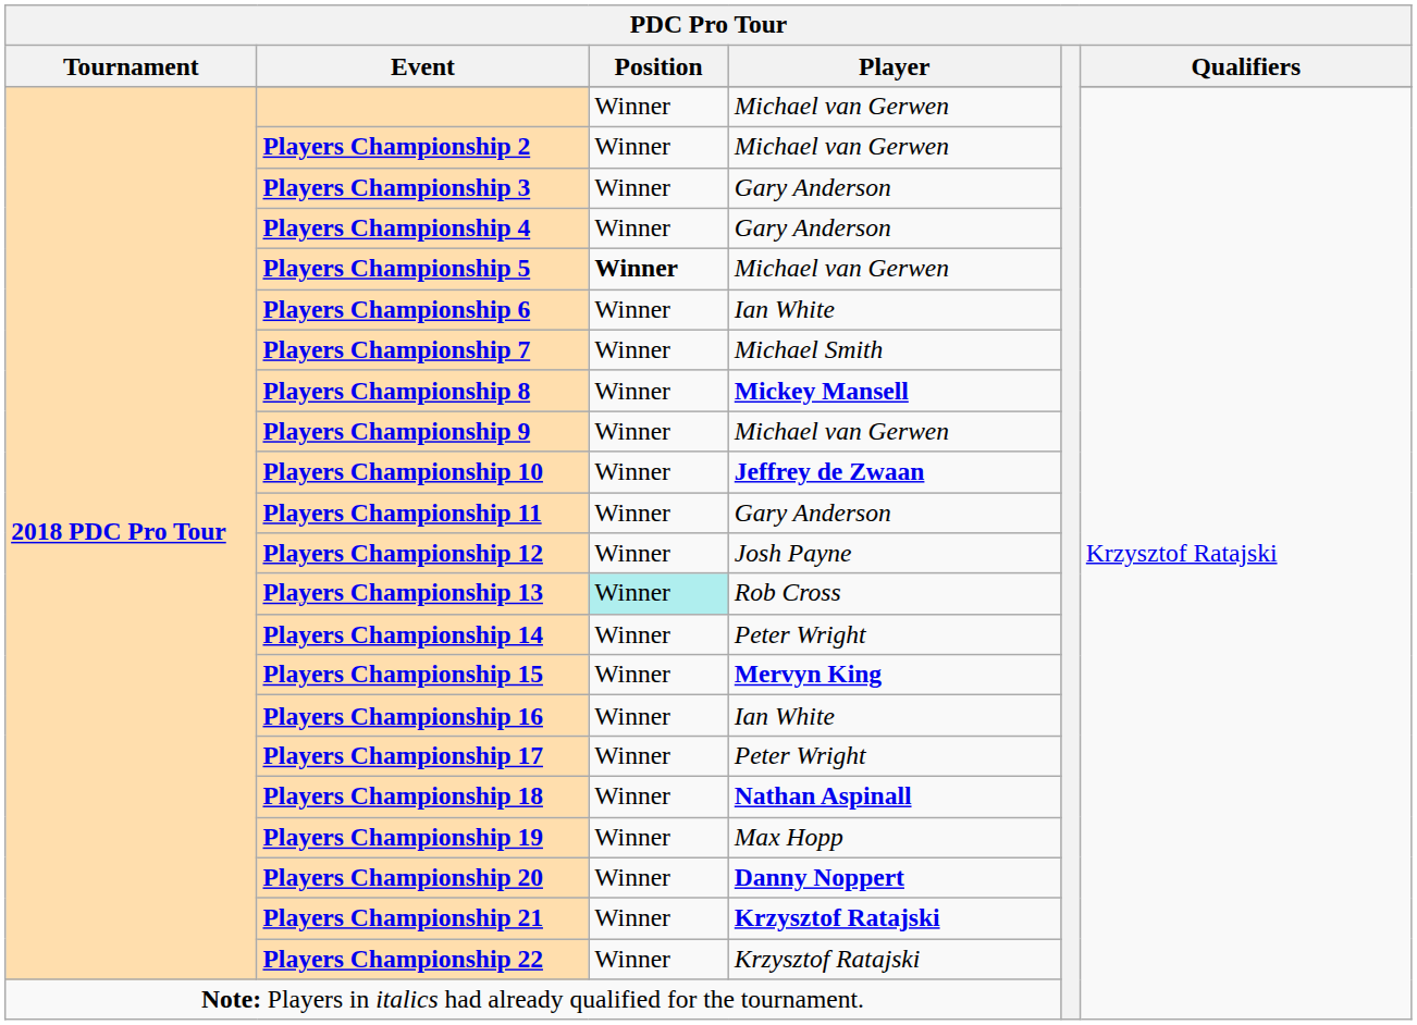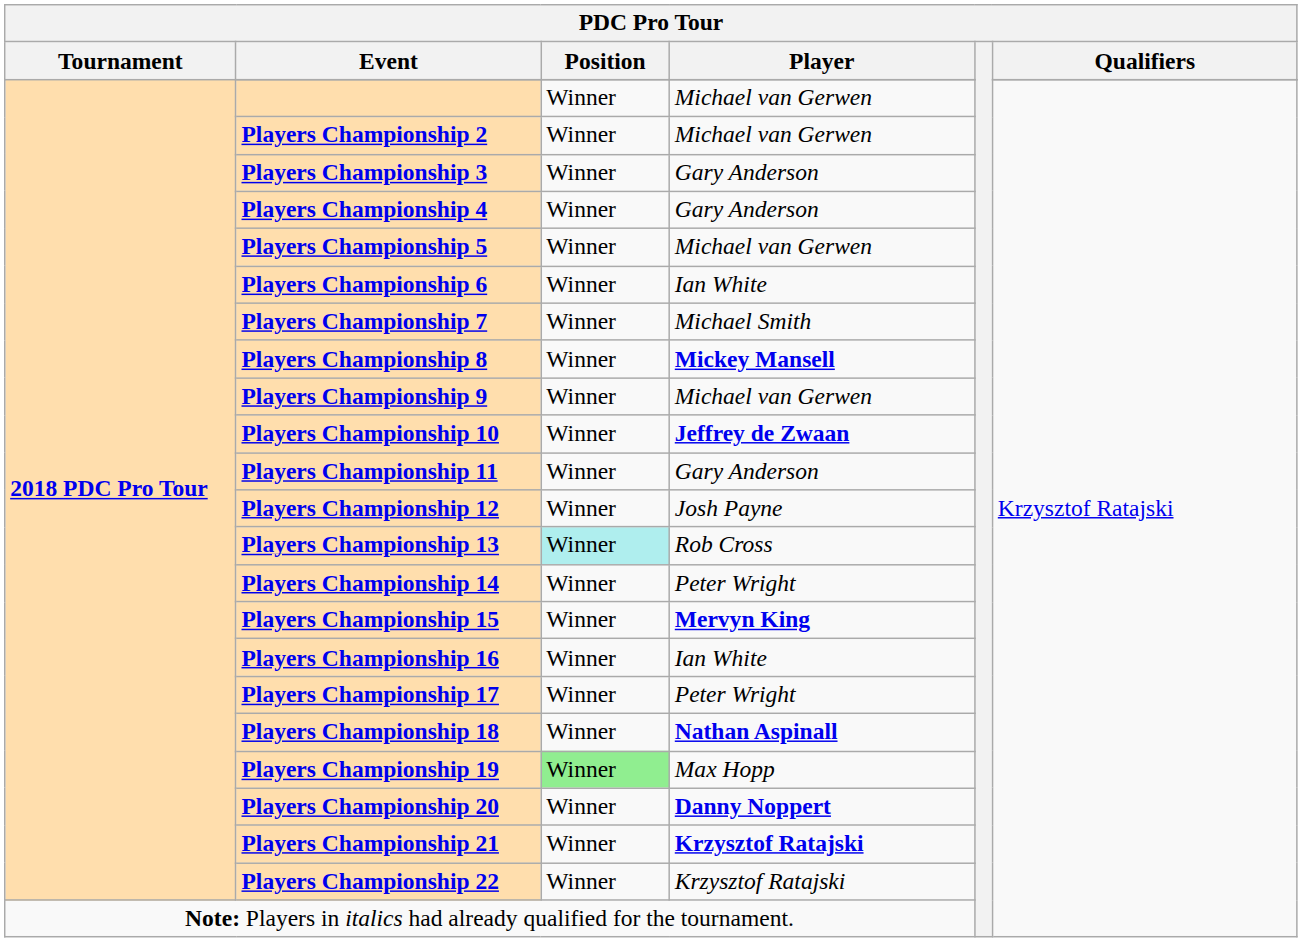Players Championship 5 | Position: bold -> normal
Players Championship 19 | Position: no background -> lightgreen background
